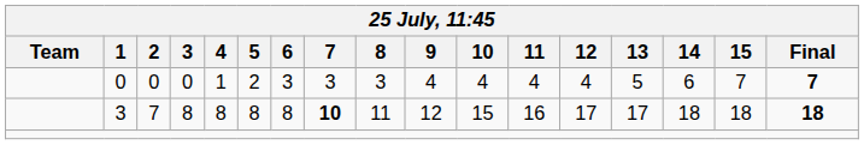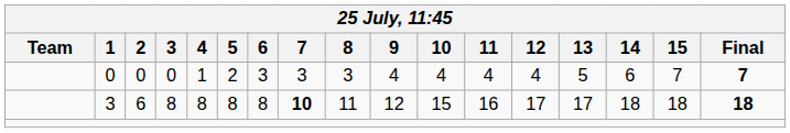row 4 | 2: 7 -> 6
